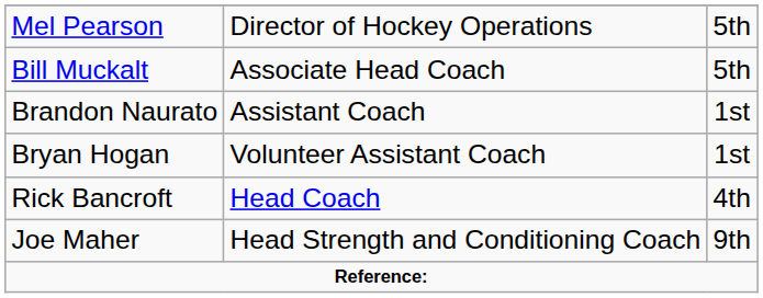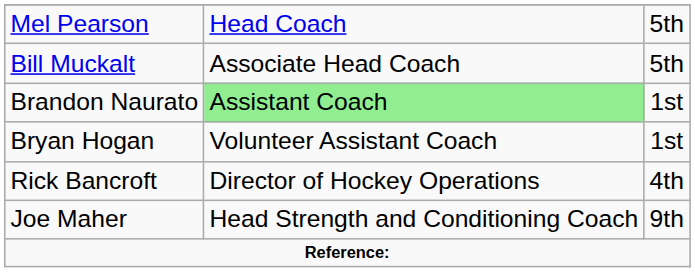Mel Pearson | column 2: Director of Hockey Operations -> Head Coach
Brandon Naurato | column 2: no background -> lightgreen background
Rick Bancroft | column 2: Head Coach -> Director of Hockey Operations
